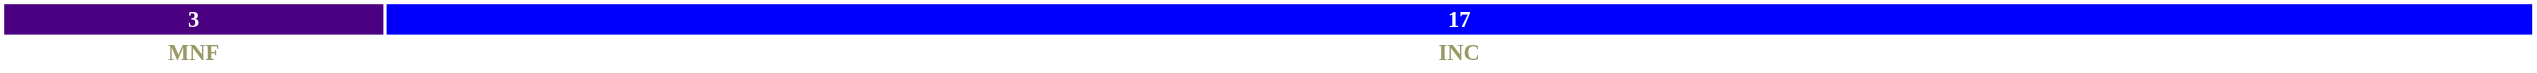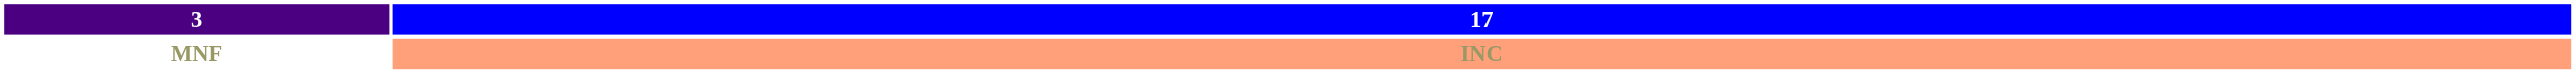MNF | column 2: no background -> lightsalmon background
